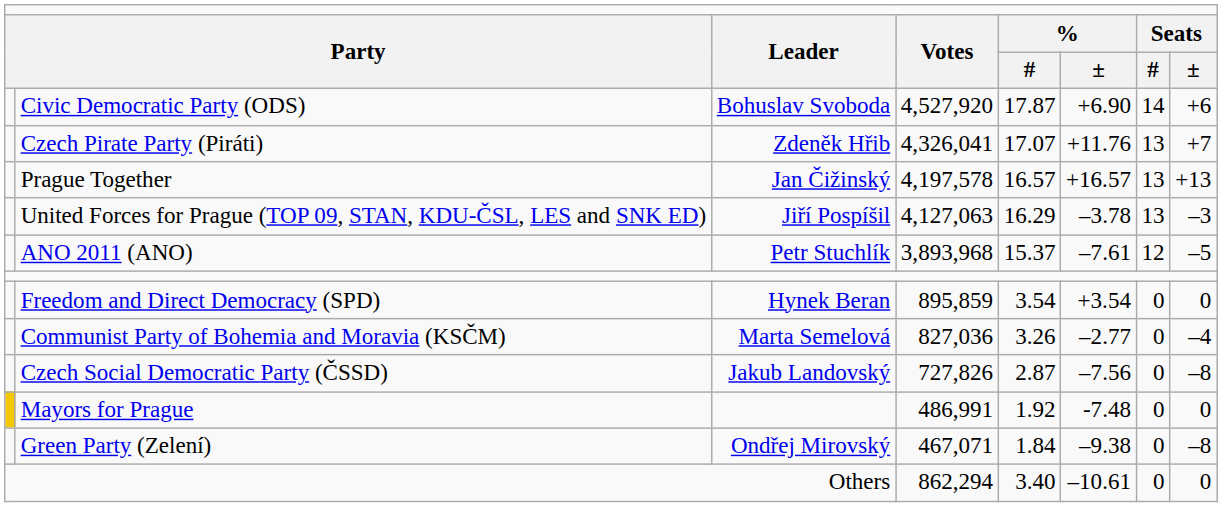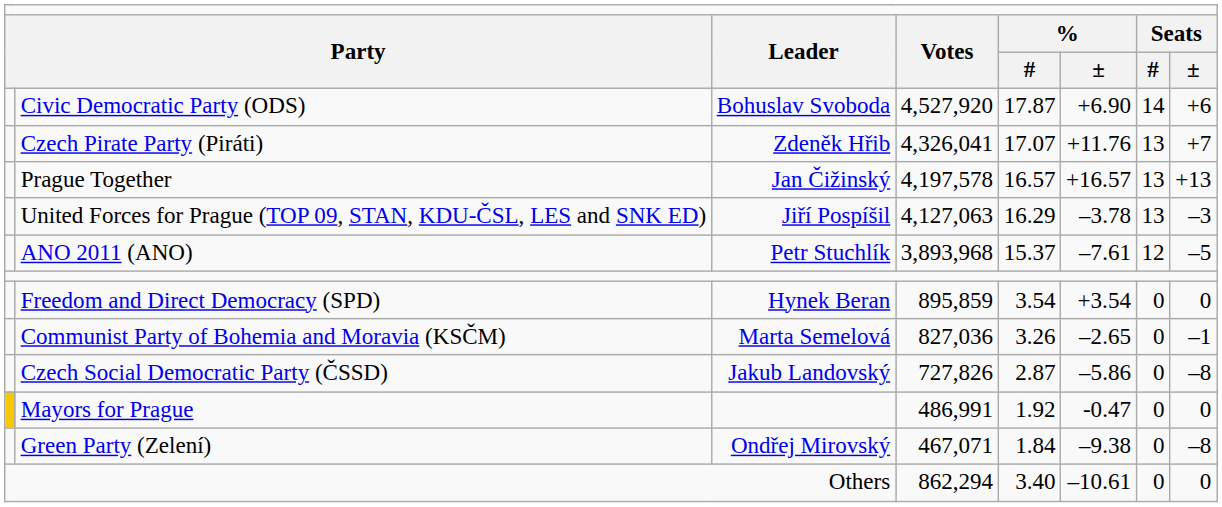Communist Party of Bohemia and Moravia (KSČM) | column 6: –2.77 -> –2.65
Communist Party of Bohemia and Moravia (KSČM) | column 8: –4 -> –1
Czech Social Democratic Party (ČSSD) | column 6: –7.56 -> –5.86
Mayors for Prague | column 6: -7.48 -> -0.47
